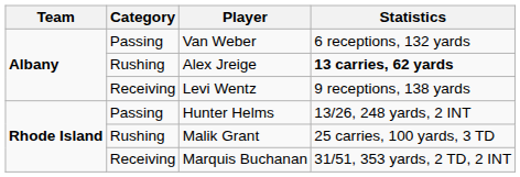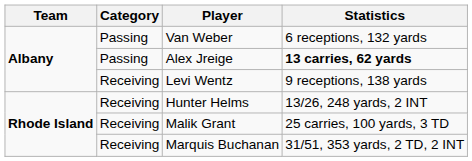Alex Jreige | Category: Rushing -> Passing
Hunter Helms | Category: Passing -> Receiving
Malik Grant | Category: Rushing -> Receiving
